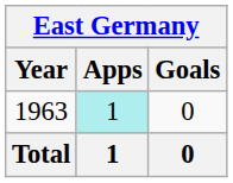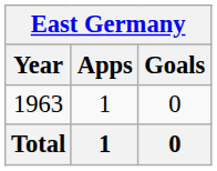1963 | Apps: paleturquoise background -> no background
